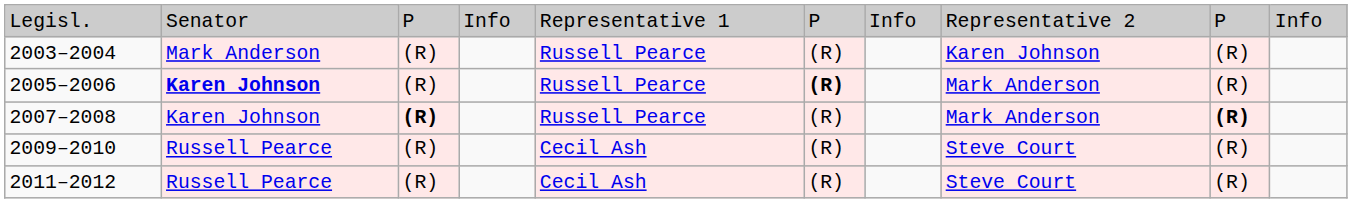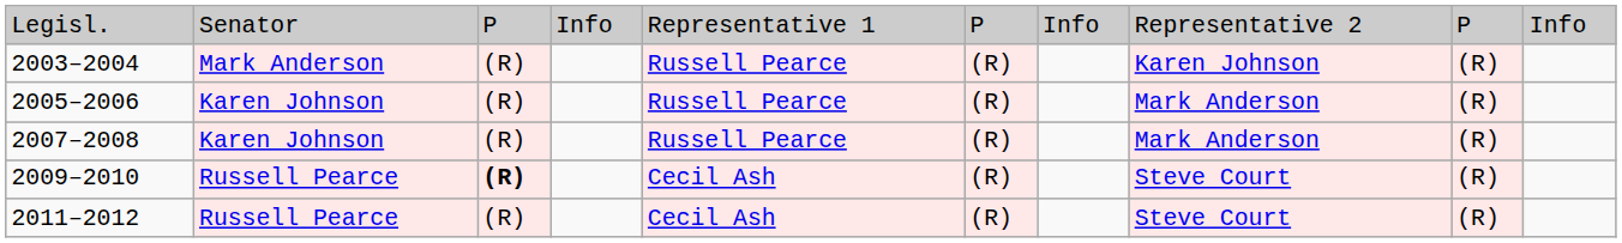2005–2006 | column 2: bold -> normal
2005–2006 | column 6: bold -> normal
2007–2008 | column 3: bold -> normal
2007–2008 | column 9: bold -> normal
2009–2010 | column 3: normal -> bold
